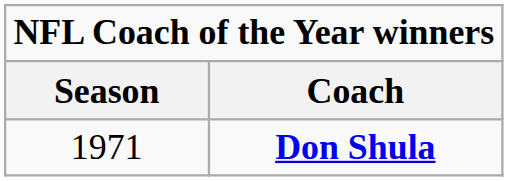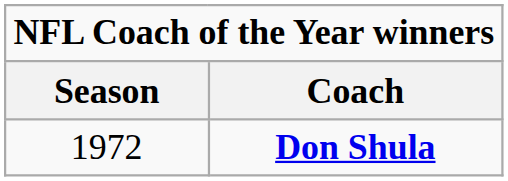Don Shula | Season: 1971 -> 1972
